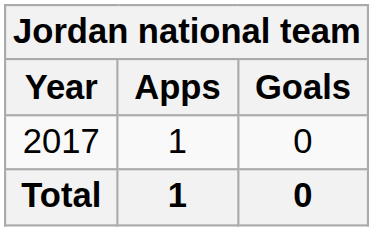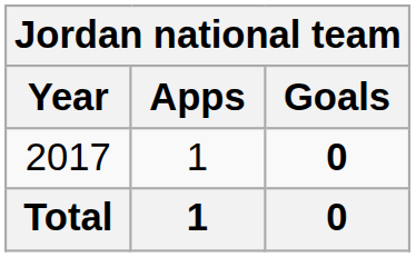2017 | Goals: normal -> bold
